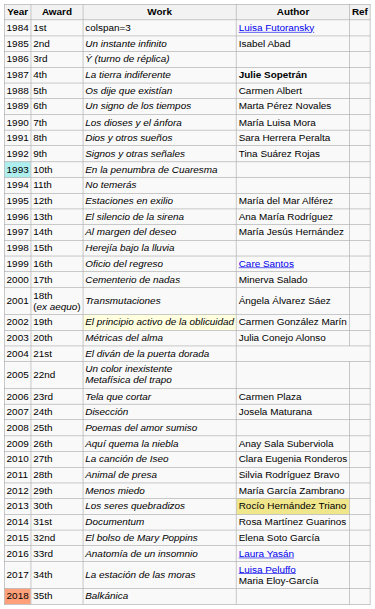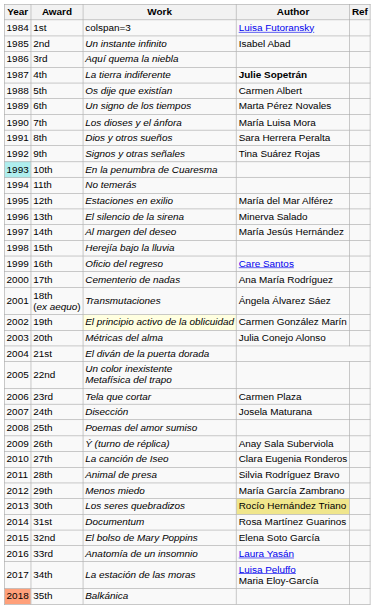3rd | Work: Ý (turno de réplica) -> Aquí quema la niebla
13th | Author: Ana María Rodríguez -> Minerva Salado
17th | Author: Minerva Salado -> Ana María Rodríguez
26th | Work: Aquí quema la niebla -> Ý (turno de réplica)
